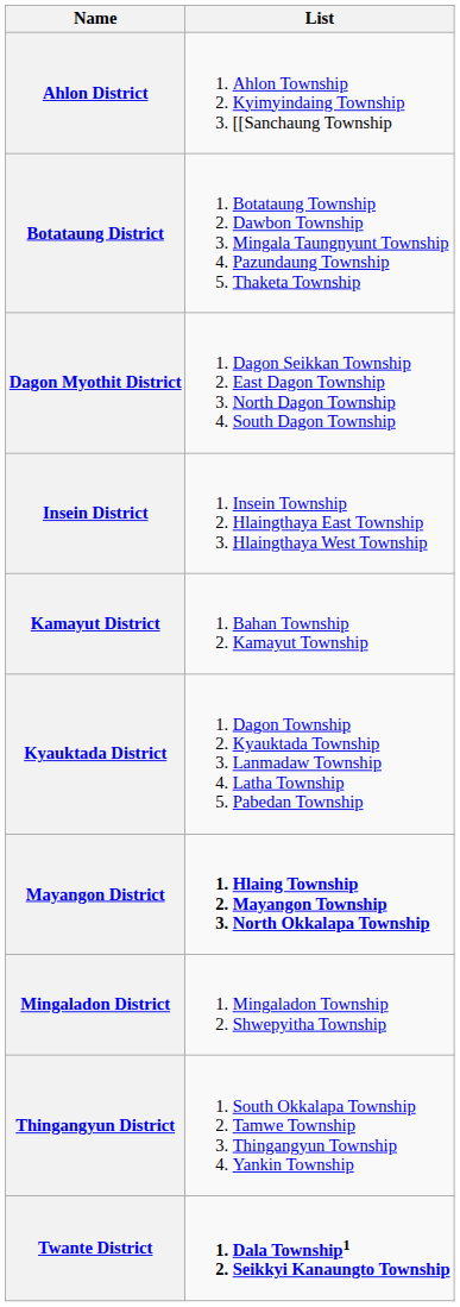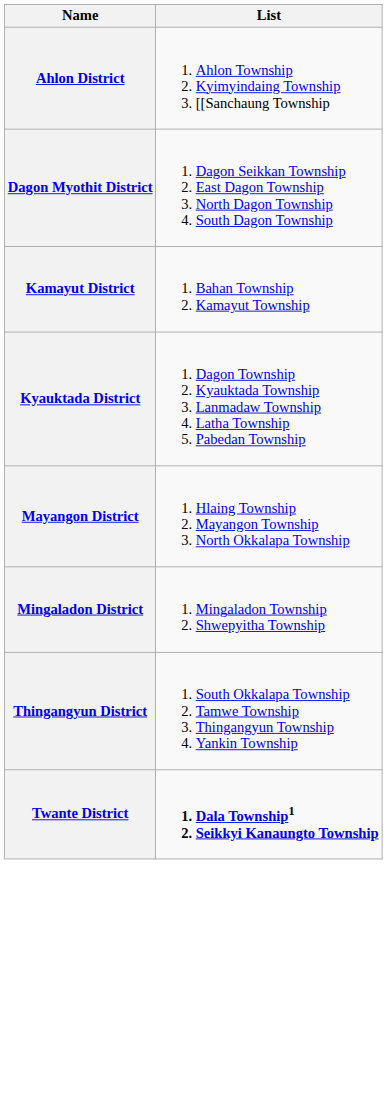- row: Botataung District | Botataung Township Dawbon Township Mingala Taungnyunt Township Pazundaung Township Thaketa Township
- row: Insein District | Insein Township Hlaingthaya East Township Hlaingthaya West Township
Mayangon District | List: bold -> normal
